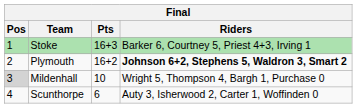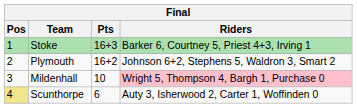Plymouth | Riders: bold -> normal
Mildenhall | Pos: lightgrey background -> no background
Mildenhall | Riders: no background -> pink background
Scunthorpe | Pos: no background -> khaki background
